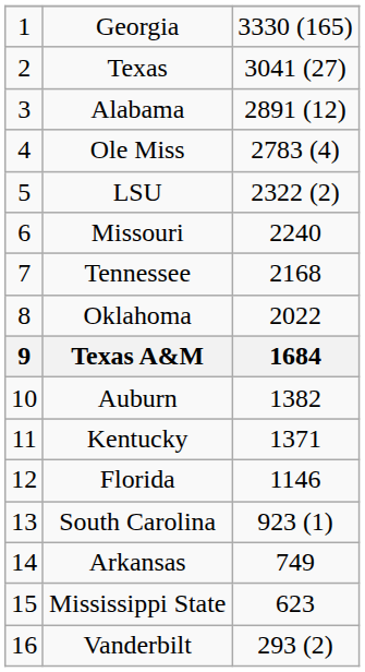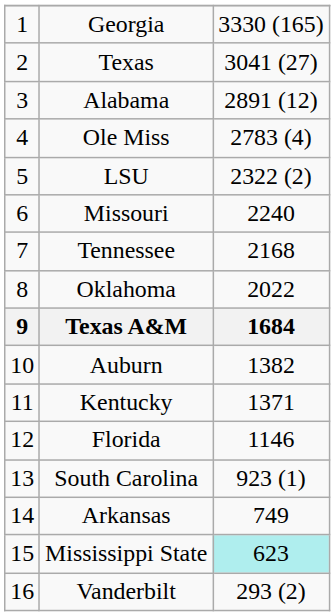Mississippi State | column 3: no background -> paleturquoise background
